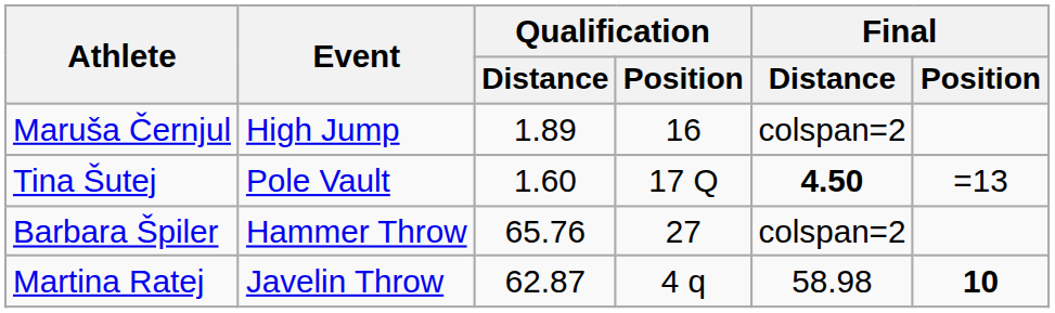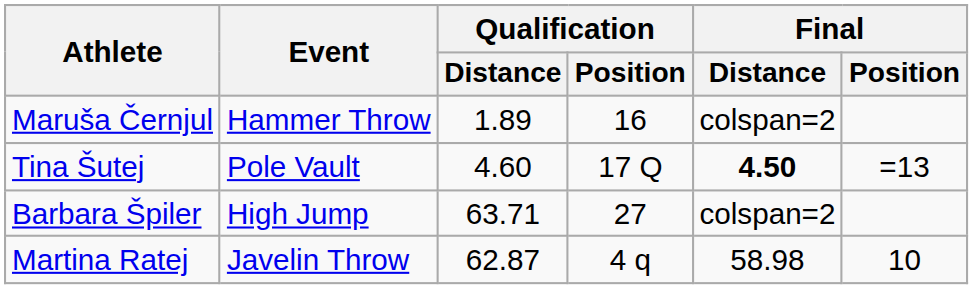Maruša Černjul | Event: High Jump -> Hammer Throw
Tina Šutej | Qualification / Distance: 1.60 -> 4.60
Barbara Špiler | Event: Hammer Throw -> High Jump
Barbara Špiler | Qualification / Distance: 65.76 -> 63.71
Martina Ratej | Final / Position: bold -> normal
